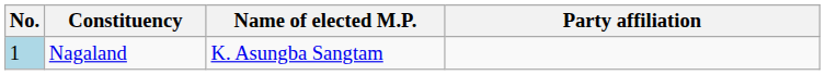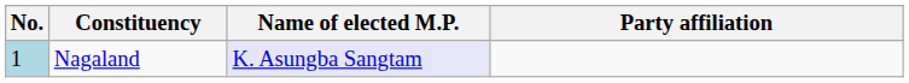Nagaland | Name of elected M.P.: no background -> lavender background
